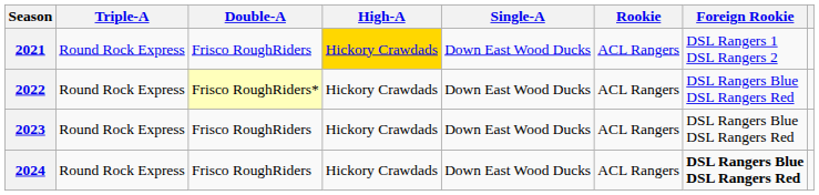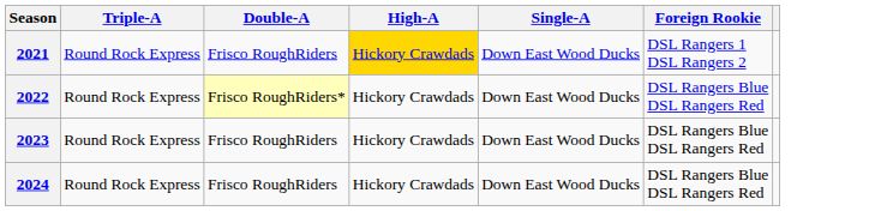- column: Rookie | ACL Rangers | ACL Rangers | ACL Rangers | ACL Rangers
2024 | Foreign Rookie: bold -> normal
